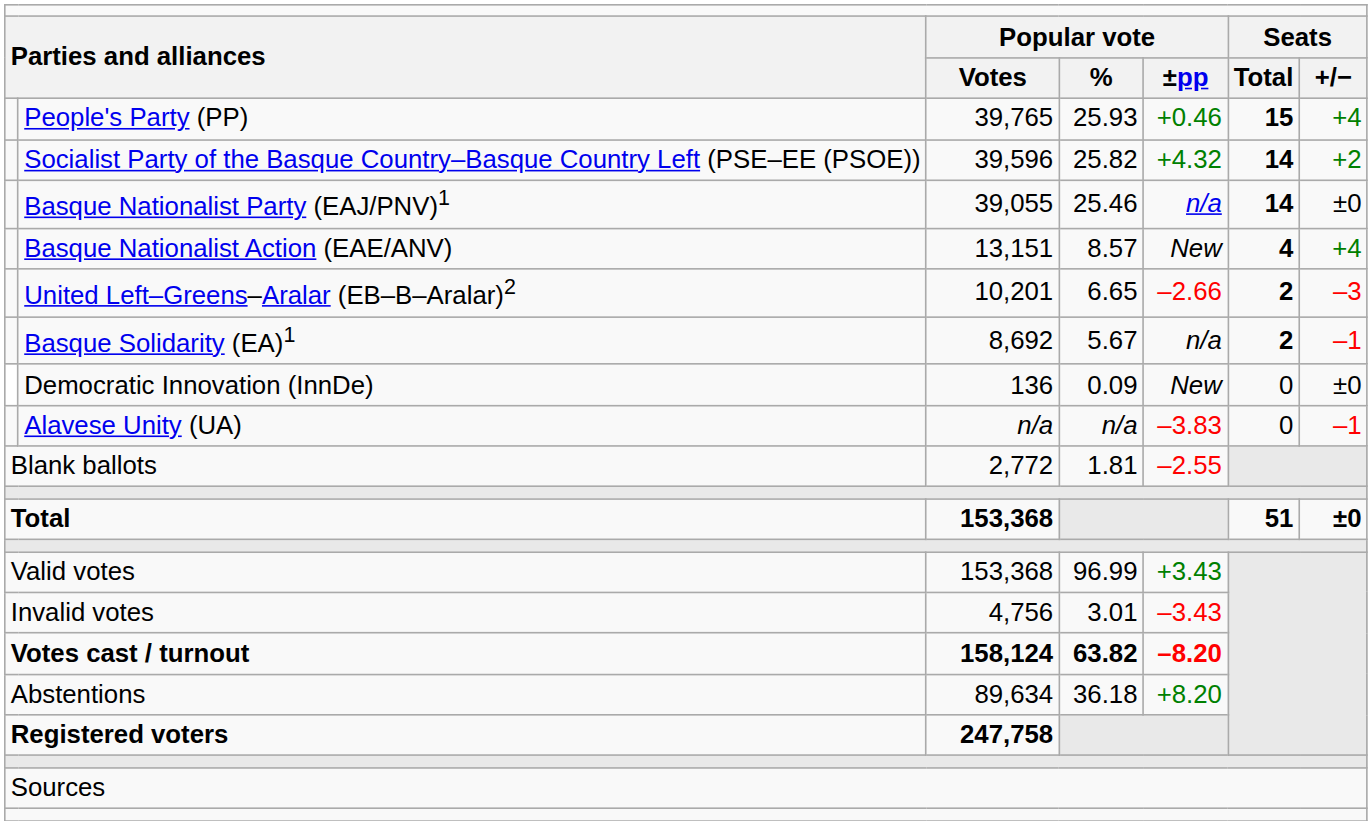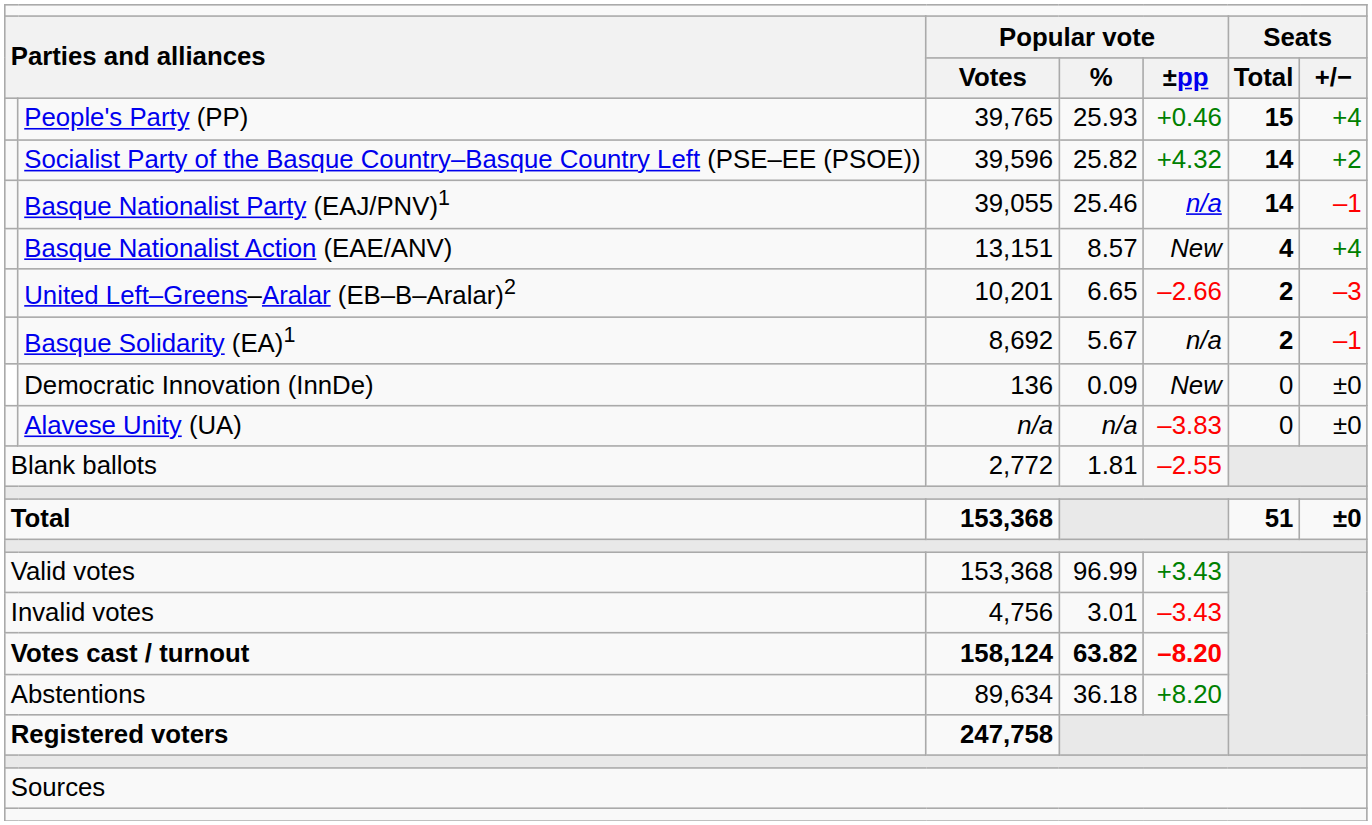Basque Nationalist Party (EAJ/PNV)1 | column 7: ±0 -> –1
Alavese Unity (UA) | column 7: –1 -> ±0
